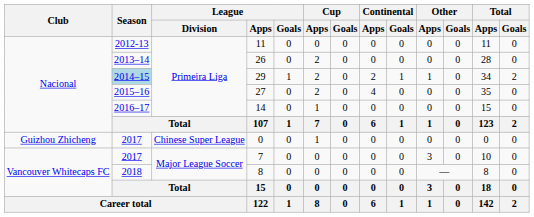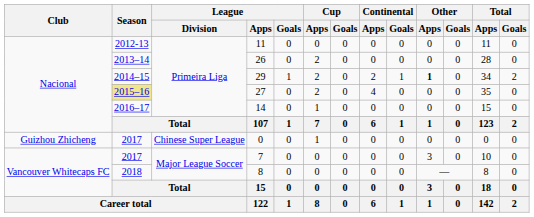29 | Season: lightblue background -> no background
29 | Other / Apps: normal -> bold
27 | Season: no background -> khaki background
